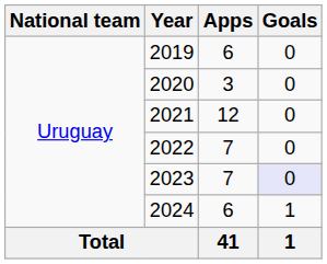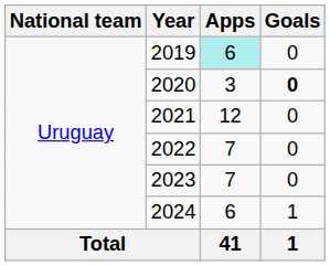2019 | Apps: no background -> paleturquoise background
2020 | Goals: normal -> bold
2023 | Goals: lavender background -> no background
